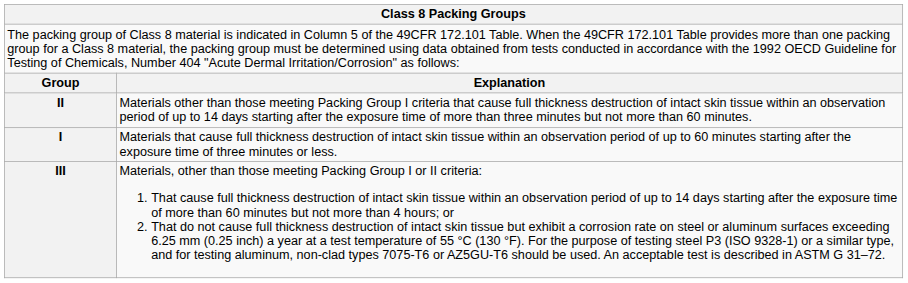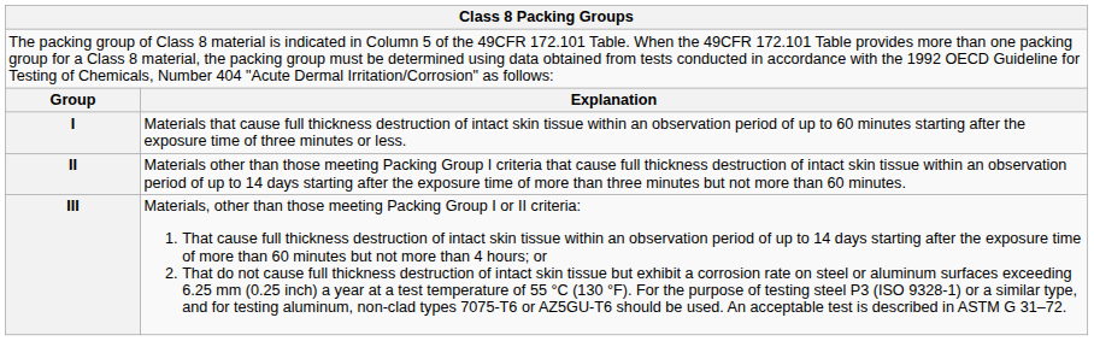rows swapped: I <-> II
